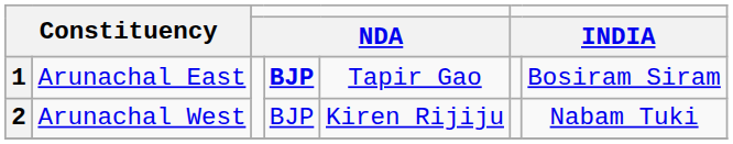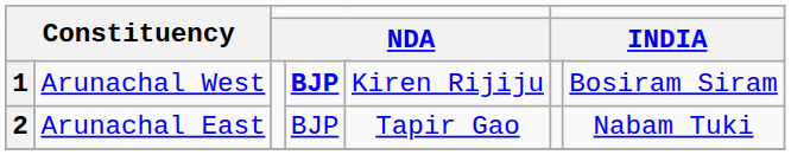1 | column 2: Arunachal East -> Arunachal West
1 | column 5: Tapir Gao -> Kiren Rijiju
2 | column 2: Arunachal West -> Arunachal East
2 | column 5: Kiren Rijiju -> Tapir Gao
